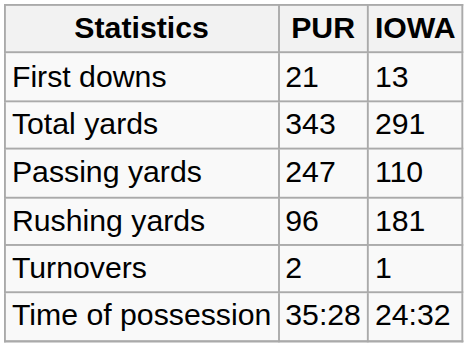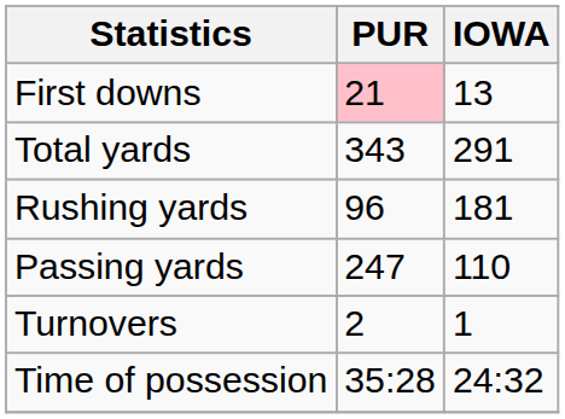First downs | PUR: no background -> pink background
rows swapped: Rushing yards <-> Passing yards
